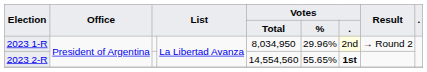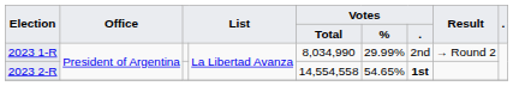2023 1-R | Votes / Total: 8,034,950 -> 8,034,990
2023 1-R | Votes / %: 29.96% -> 29.99%
2023 1-R | Votes / .: lightyellow background -> no background
2023 2-R | Votes / Total: 14,554,560 -> 14,554,558
2023 2-R | Votes / %: 55.65% -> 54.65%
